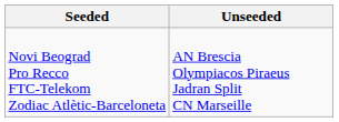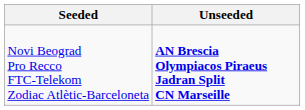row 2 | Unseeded: normal -> bold
